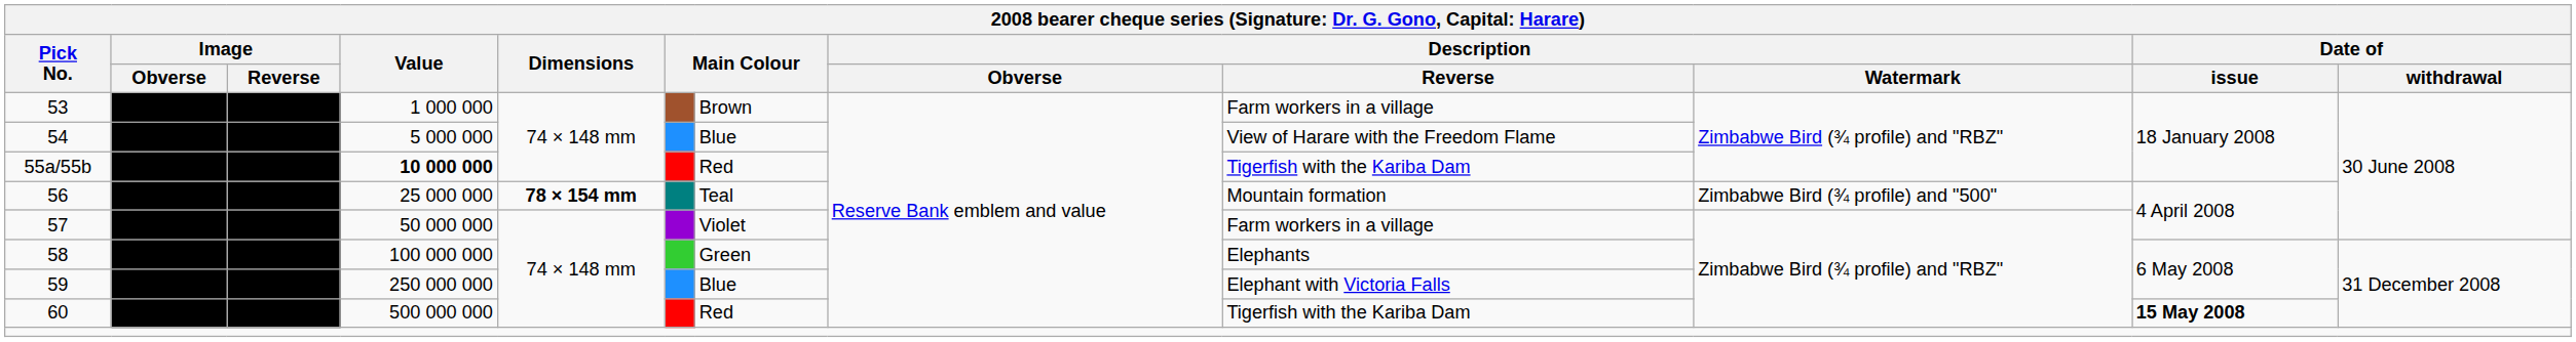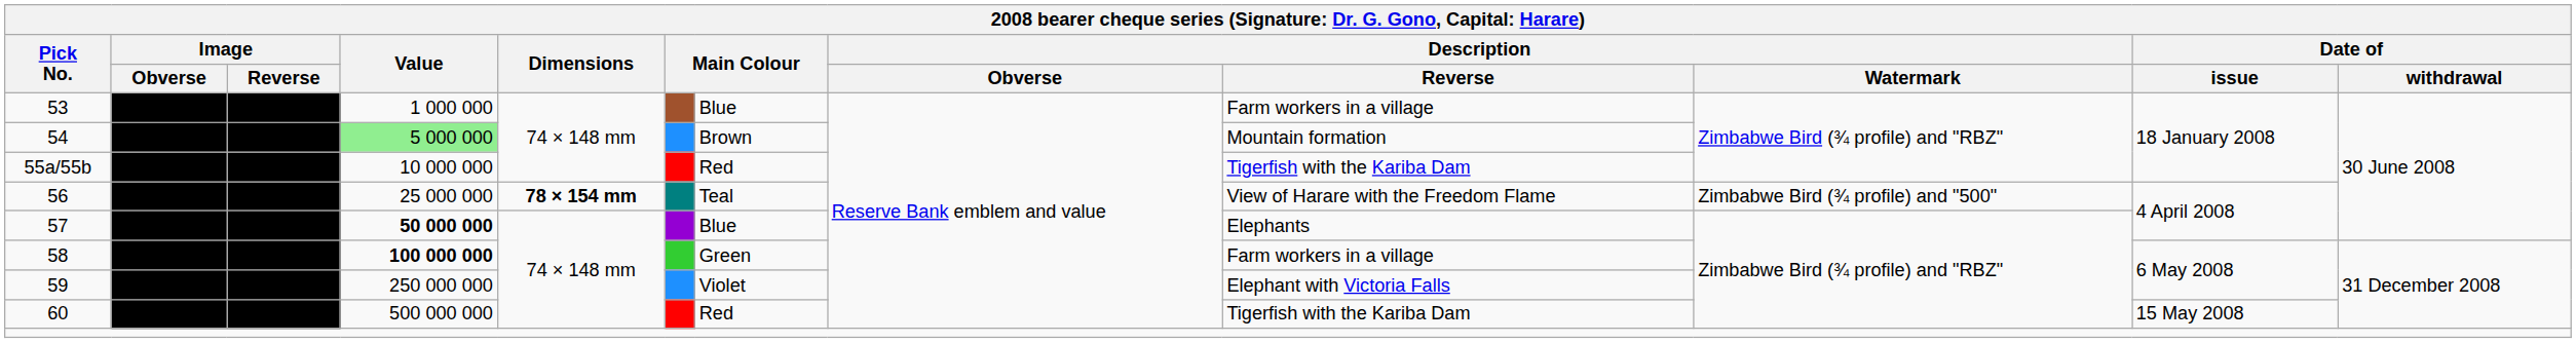53 | column 7: Brown -> Blue
54 | column 4: no background -> lightgreen background
54 | column 7: Blue -> Brown
54 | column 9: View of Harare with the Freedom Flame -> Mountain formation
55a/55b | column 4: bold -> normal
56 | column 9: Mountain formation -> View of Harare with the Freedom Flame
57 | column 4: normal -> bold
57 | column 7: Violet -> Blue
57 | column 9: Farm workers in a village -> Elephants
58 | column 4: normal -> bold
58 | column 9: Elephants -> Farm workers in a village
59 | column 7: Blue -> Violet
60 | column 11: bold -> normal
